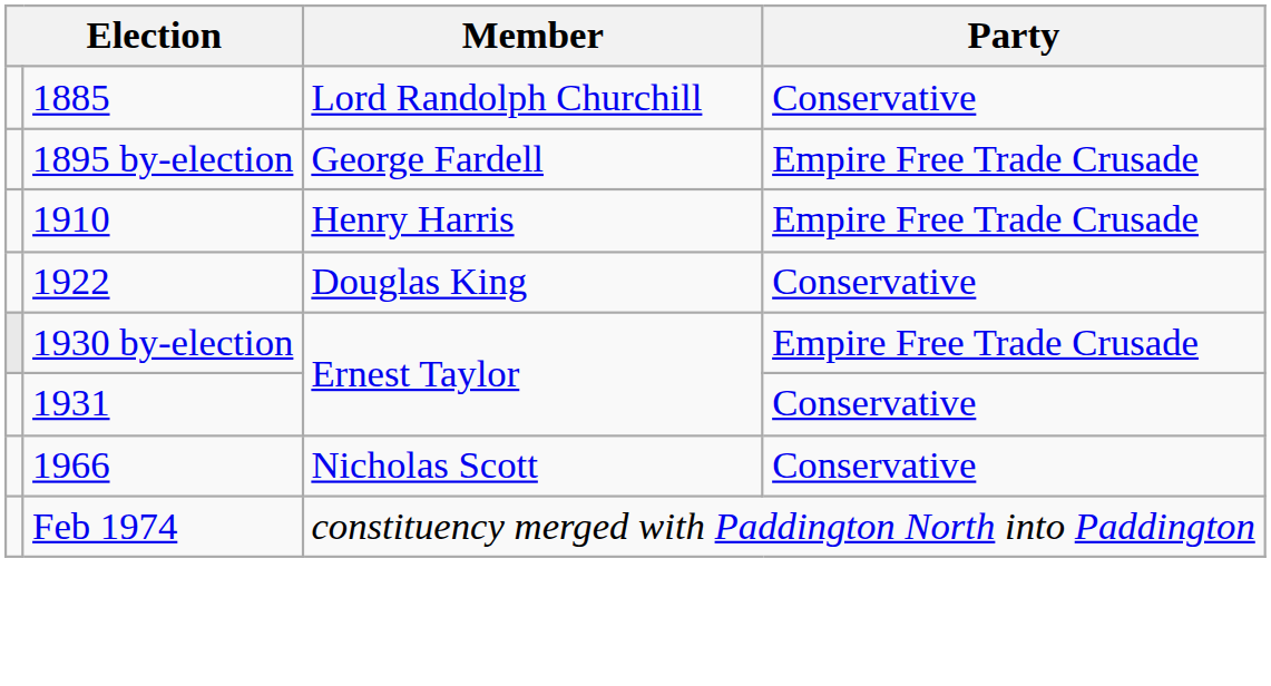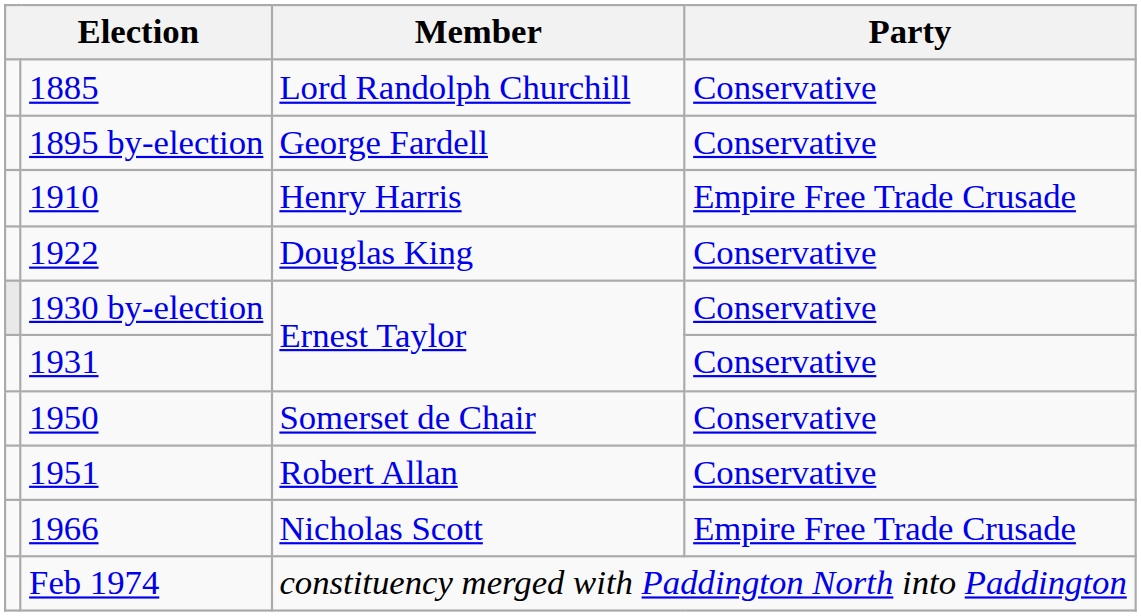George Fardell | Party: Empire Free Trade Crusade -> Conservative
1930 by-election / Ernest Taylor | Party: Empire Free Trade Crusade -> Conservative
+ row: 1950 | Somerset de Chair | Conservative
+ row: 1951 | Robert Allan | Conservative
Nicholas Scott | Party: Conservative -> Empire Free Trade Crusade
